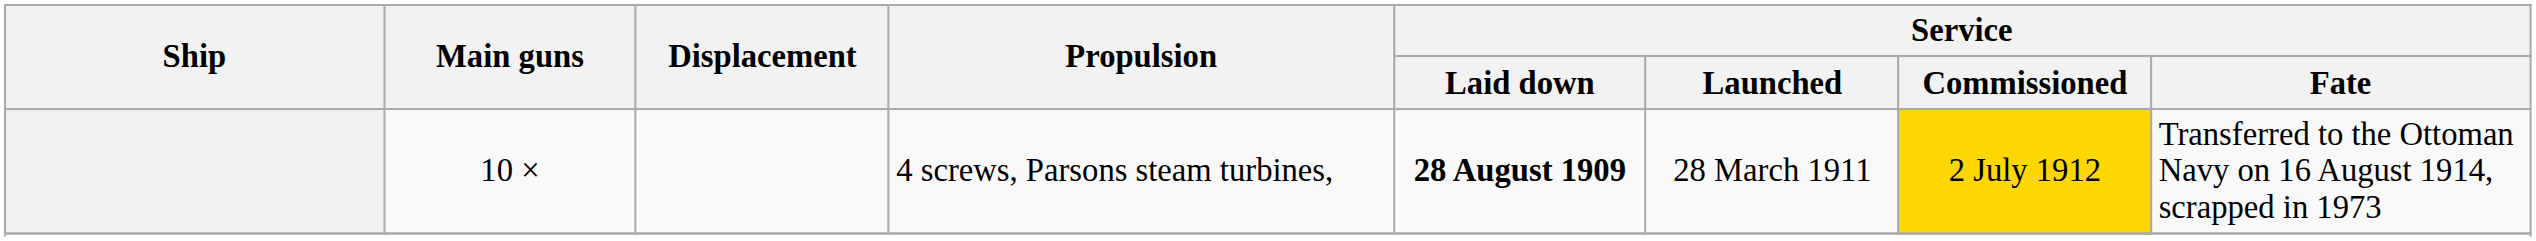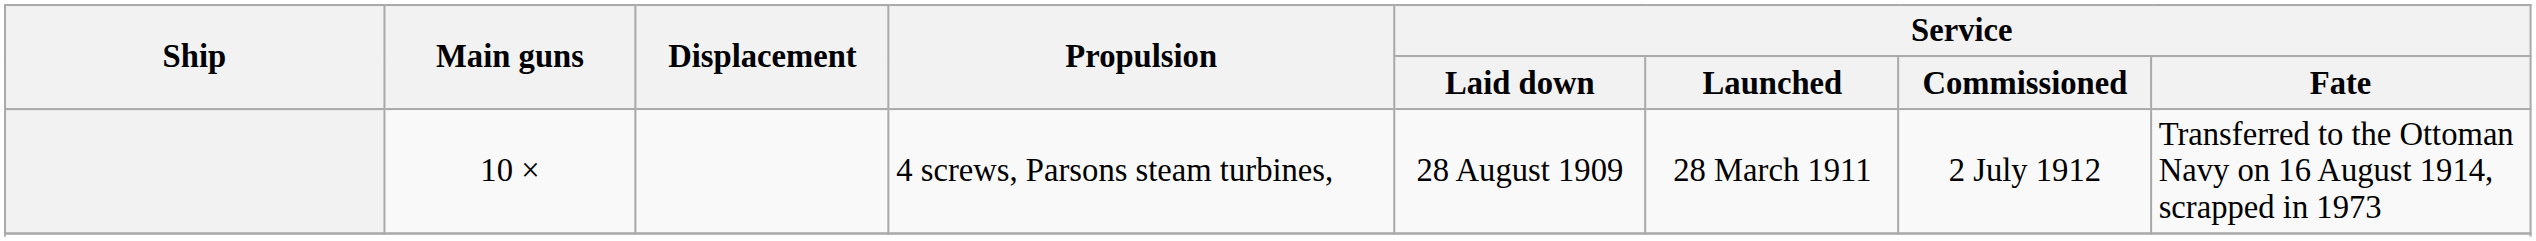4 screws, Parsons steam turbines, | Service / Laid down: bold -> normal
4 screws, Parsons steam turbines, | Service / Commissioned: gold background -> no background
